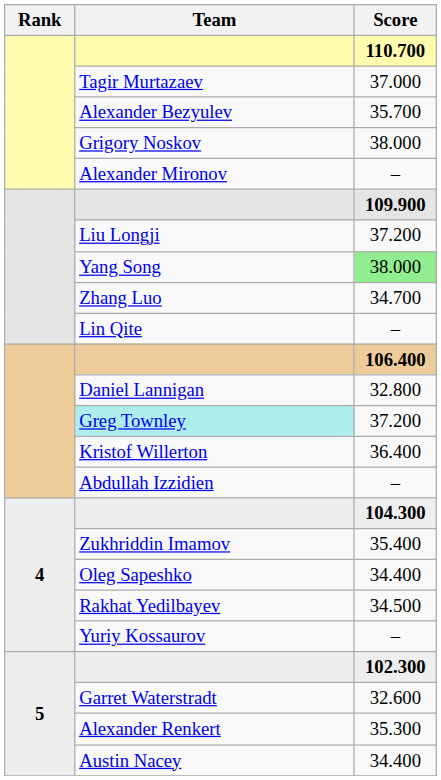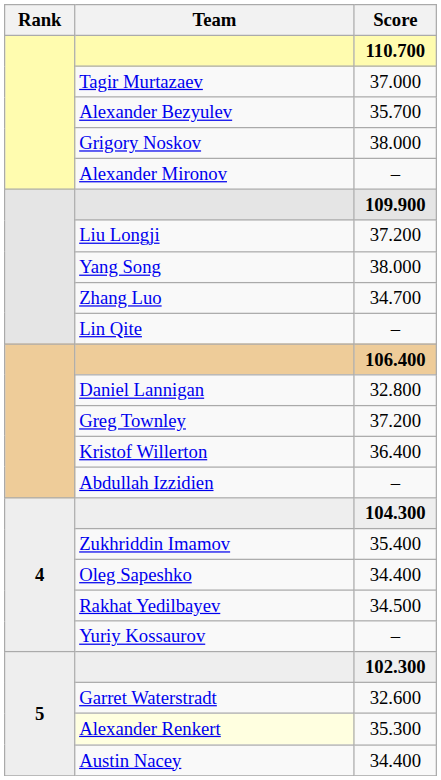Yang Song | Score: lightgreen background -> no background
Greg Townley | Team: paleturquoise background -> no background
Alexander Renkert | Team: no background -> lightyellow background
